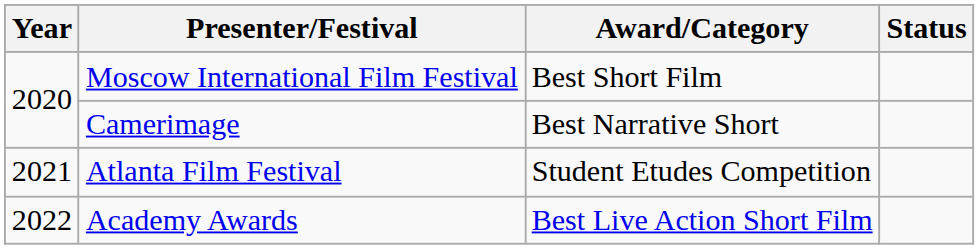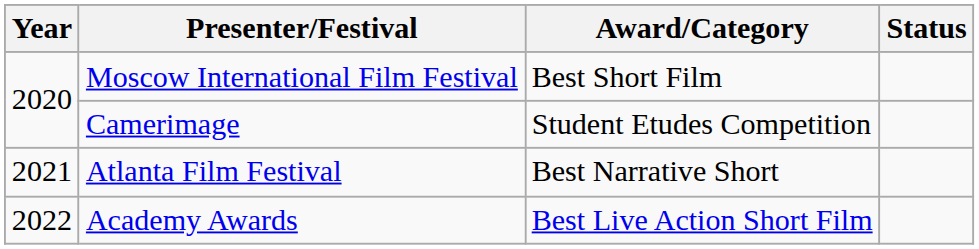Camerimage | Award/Category: Best Narrative Short -> Student Etudes Competition
Atlanta Film Festival | Award/Category: Student Etudes Competition -> Best Narrative Short
